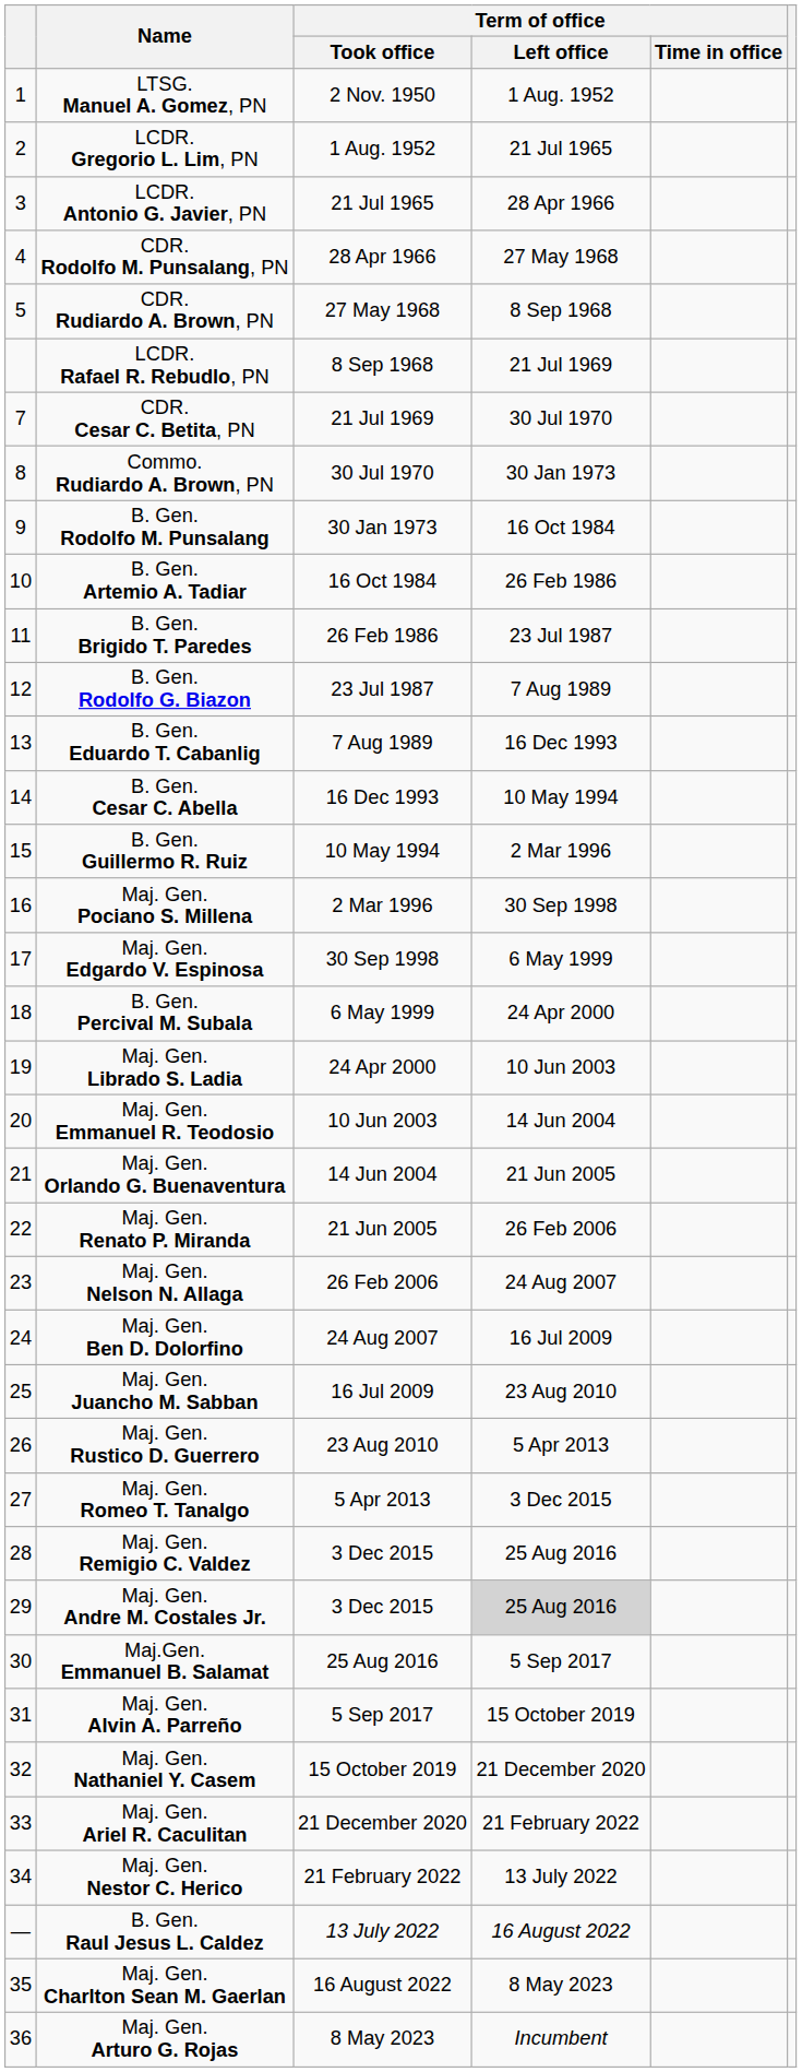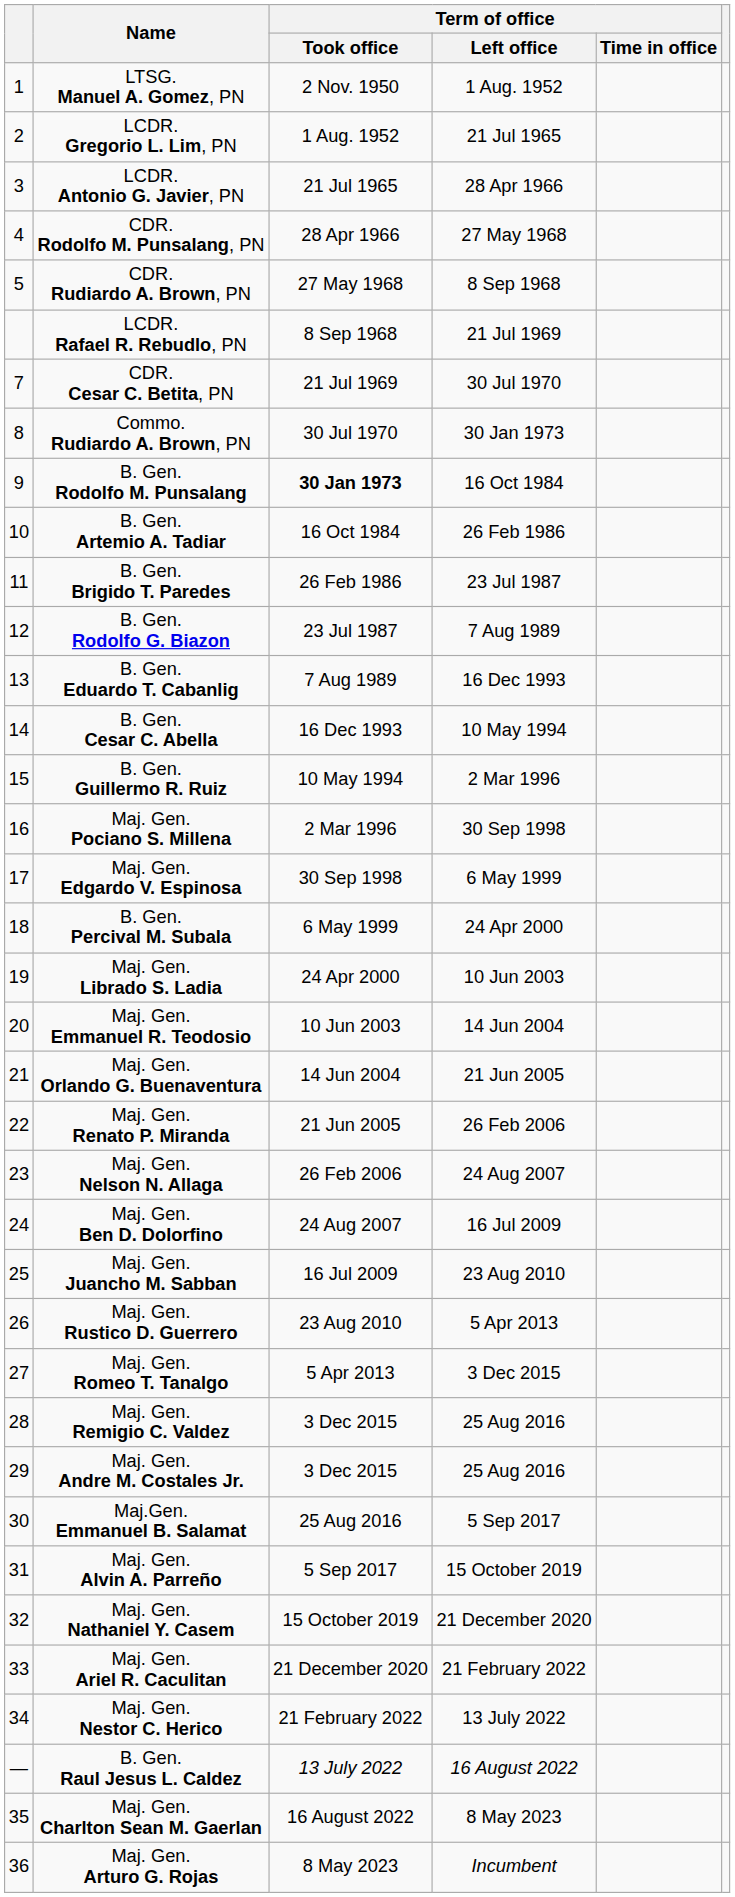B. Gen. Rodolfo M. Punsalang | Term of office / Took office: normal -> bold
Maj. Gen. Andre M. Costales Jr. | Term of office / Left office: lightgrey background -> no background
